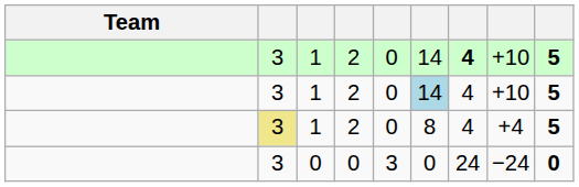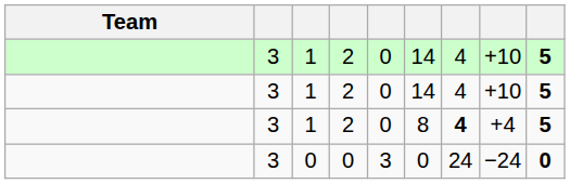row 2 | column 7: bold -> normal
row 3 | column 6: lightblue background -> no background
row 4 | column 2: khaki background -> no background
row 4 | column 7: normal -> bold
